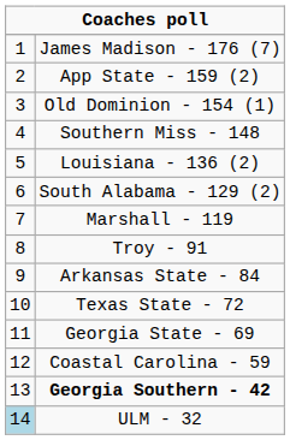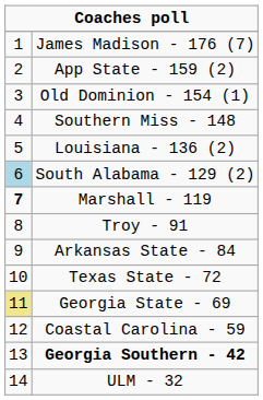South Alabama - 129 (2) | column 1: no background -> lightblue background
Marshall - 119 | column 1: normal -> bold
Georgia State - 69 | column 1: no background -> khaki background
ULM - 32 | column 1: lightblue background -> no background
